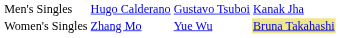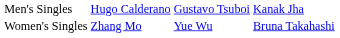Women's Singles | column 4: khaki background -> no background
